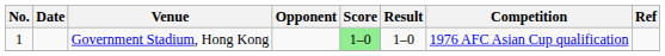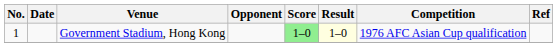Government Stadium, Hong Kong | Result: no background -> lightyellow background
